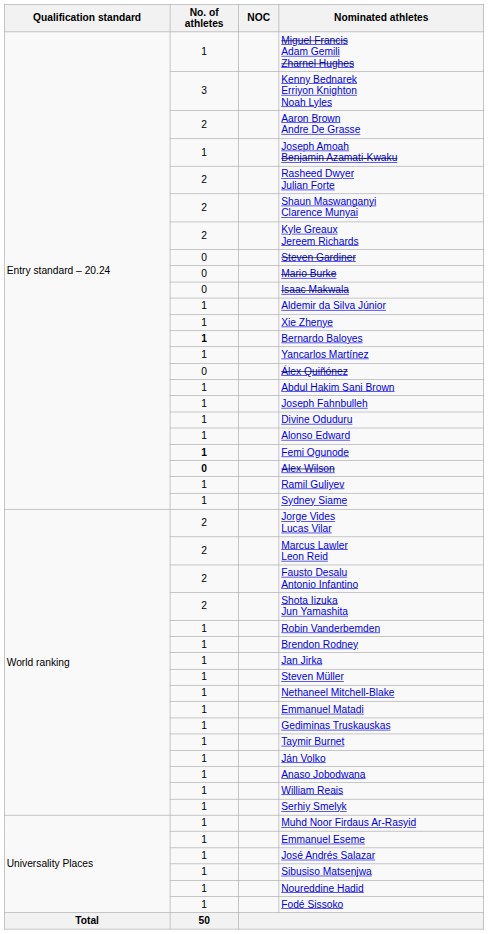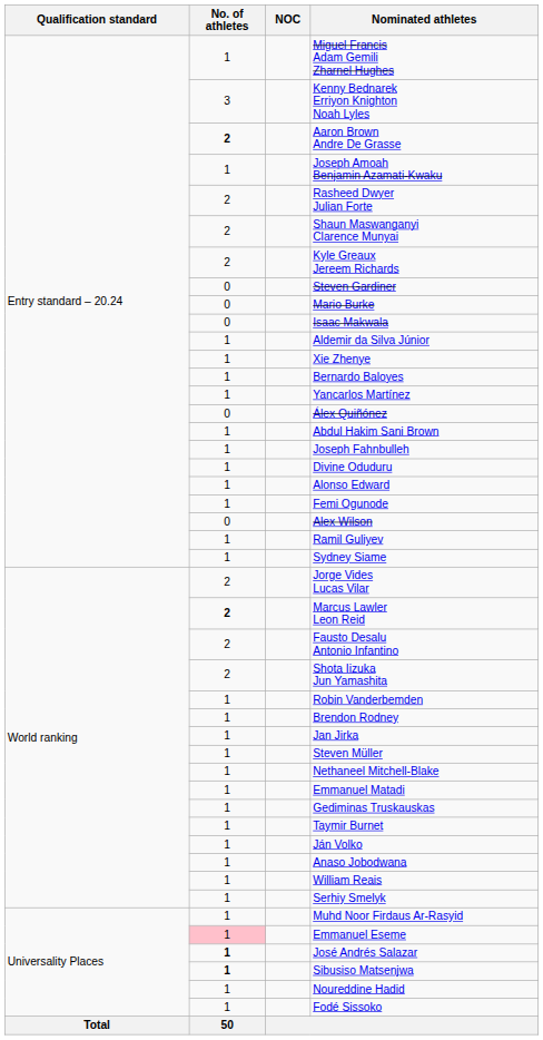Aaron Brown Andre De Grasse | No. of athletes: normal -> bold
Bernardo Baloyes | No. of athletes: bold -> normal
Femi Ogunode | No. of athletes: bold -> normal
Alex Wilson | No. of athletes: bold -> normal
Marcus Lawler Leon Reid | No. of athletes: normal -> bold
Emmanuel Eseme | No. of athletes: no background -> pink background
José Andrés Salazar | No. of athletes: normal -> bold
Sibusiso Matsenjwa | No. of athletes: normal -> bold
